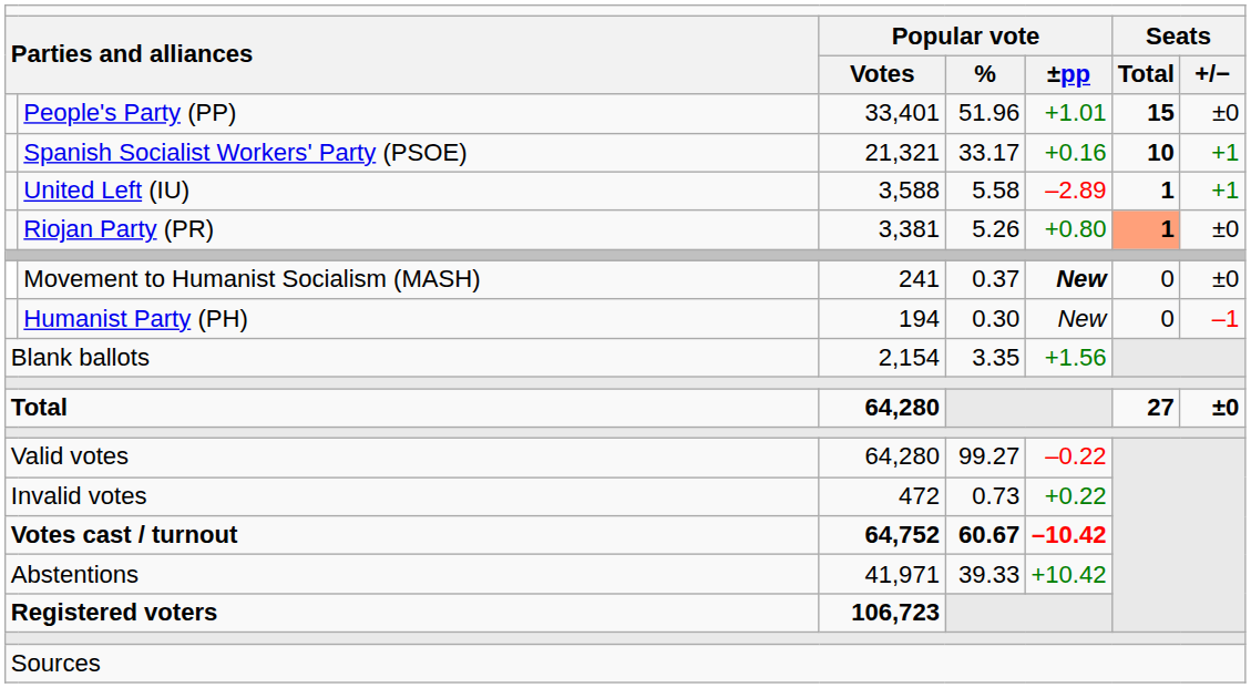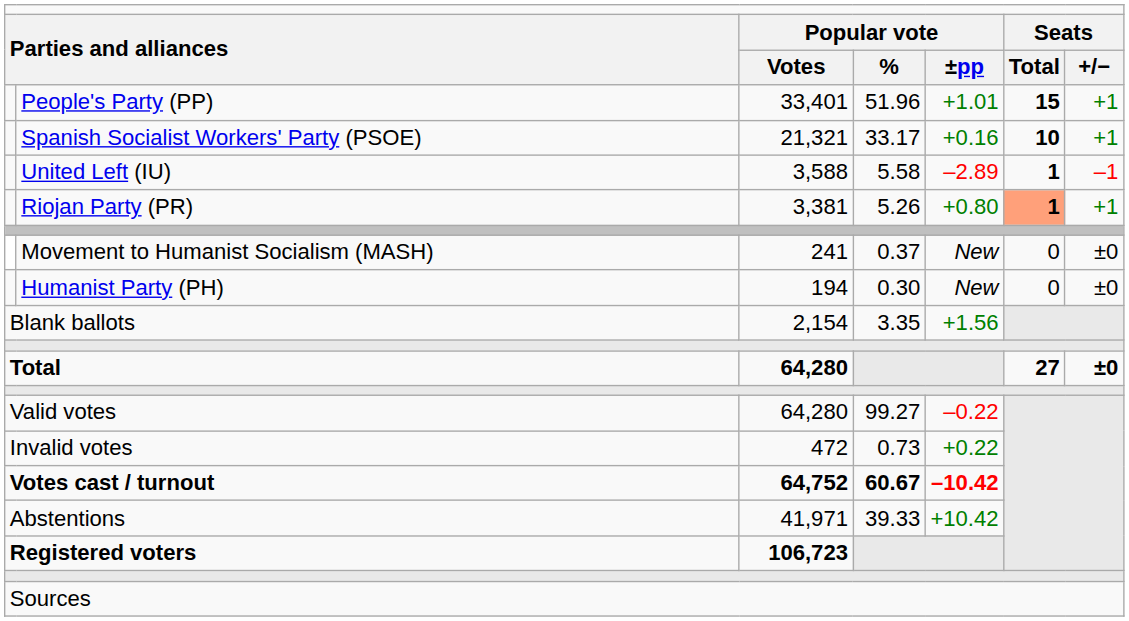People's Party (PP) | column 7: ±0 -> +1
United Left (IU) | column 7: +1 -> –1
Riojan Party (PR) | column 7: ±0 -> +1
Movement to Humanist Socialism (MASH) | column 5: bold -> normal
Humanist Party (PH) | column 7: –1 -> ±0
